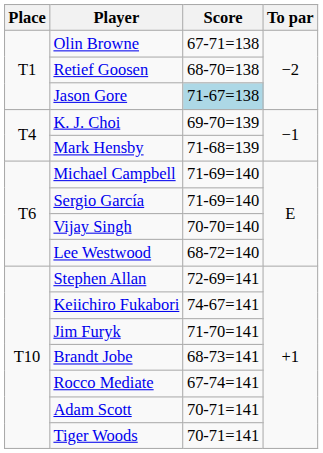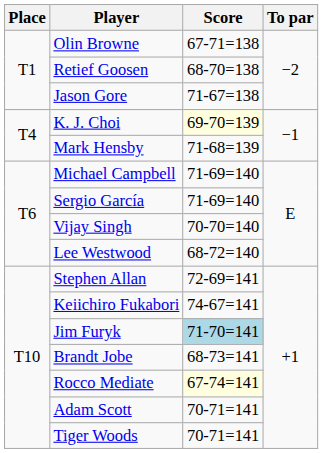Jason Gore | Score: lightblue background -> no background
K. J. Choi | Score: no background -> lightyellow background
Jim Furyk | Score: no background -> lightblue background
Rocco Mediate | Score: no background -> lightyellow background
